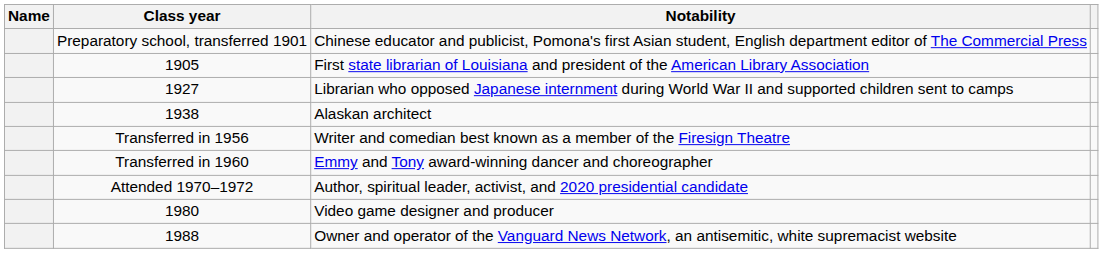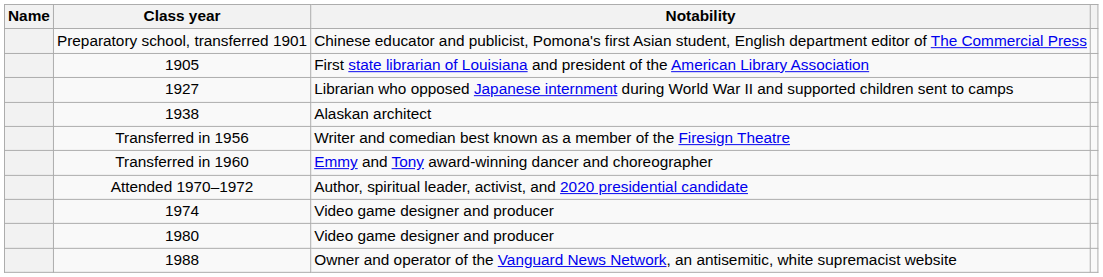+ row: 1974 | Video game designer and producer
